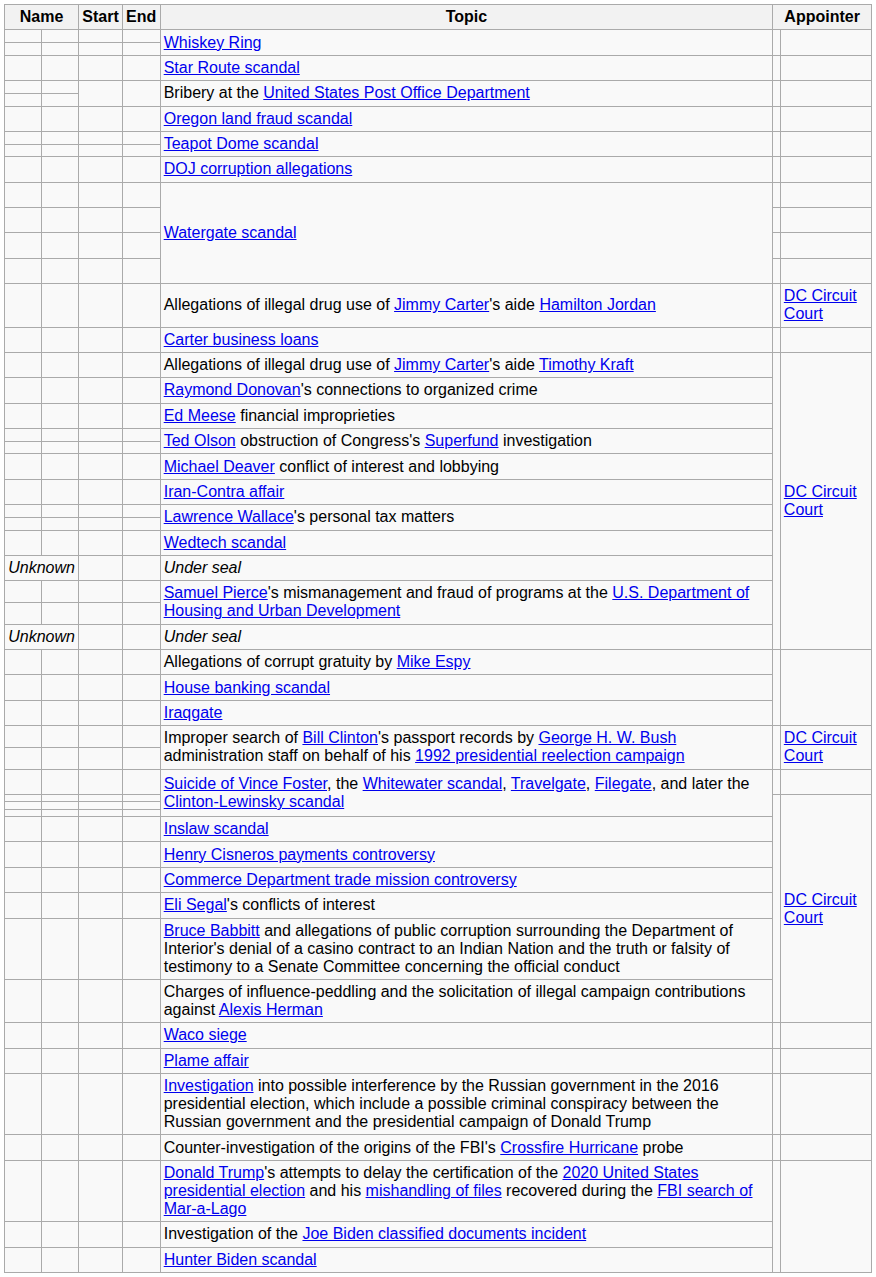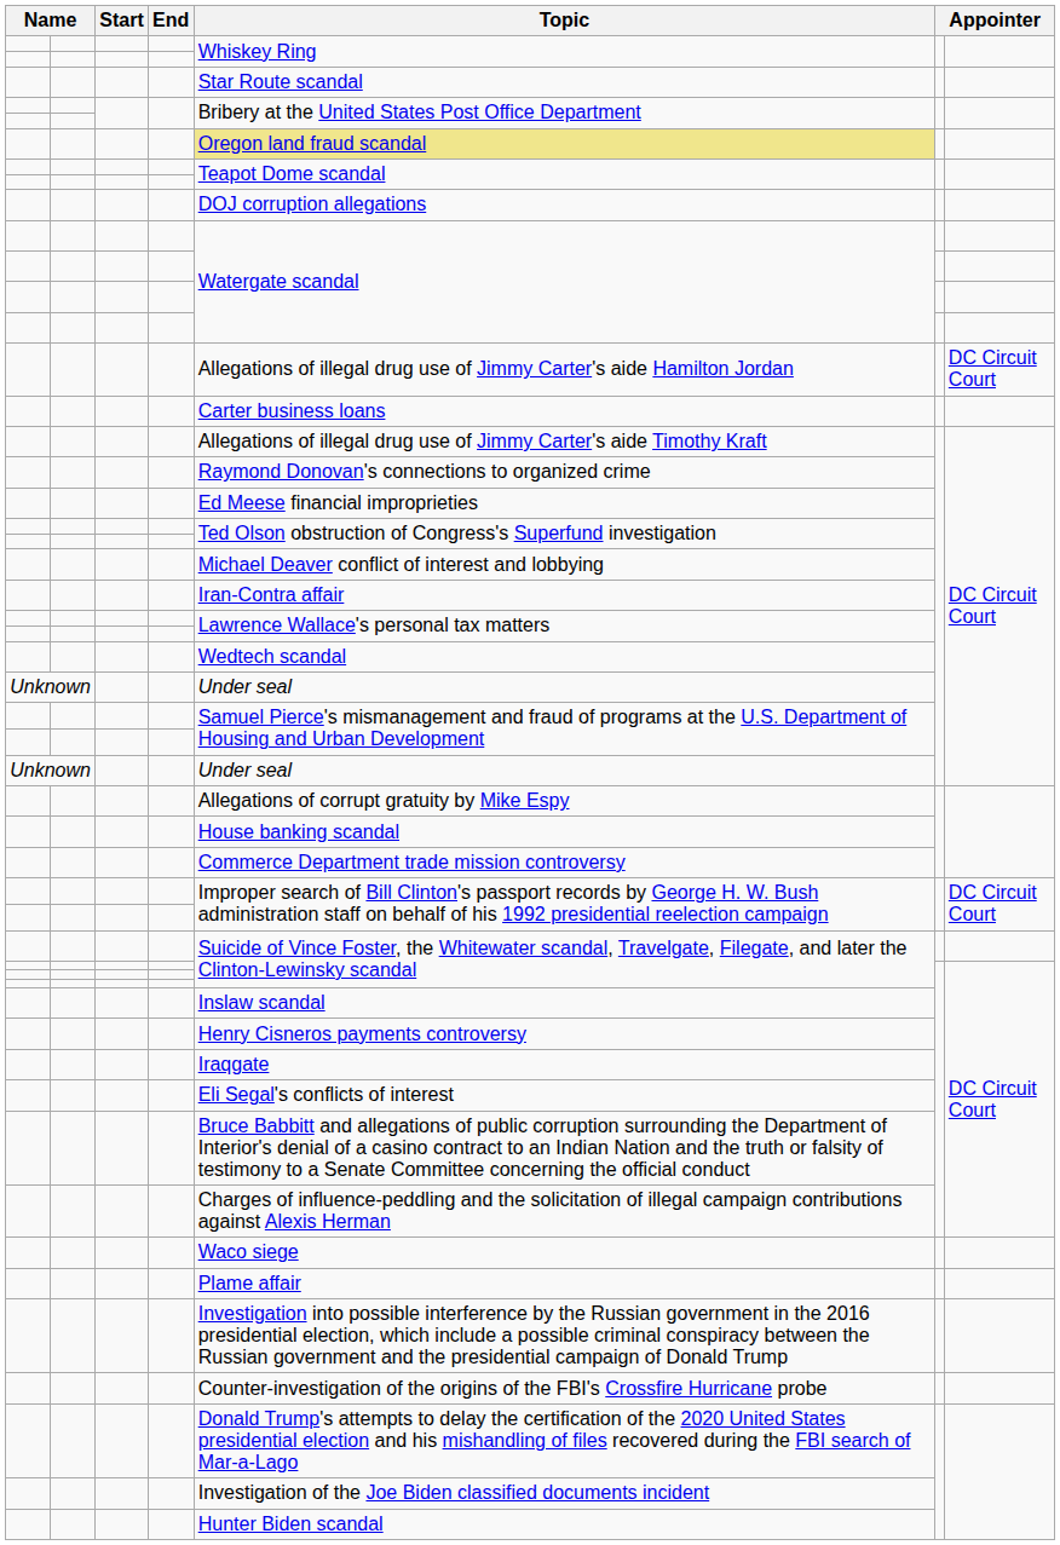row 7 | Topic: no background -> khaki background
row 33 | Topic: Iraqgate -> Commerce Department trade mission controversy
row 42 | Topic: Commerce Department trade mission controversy -> Iraqgate
